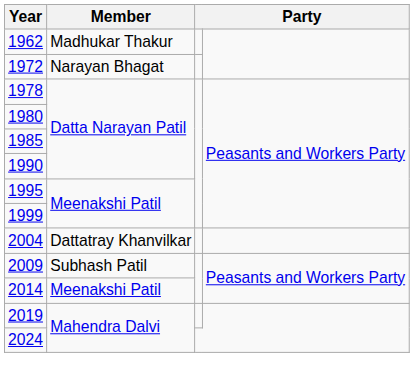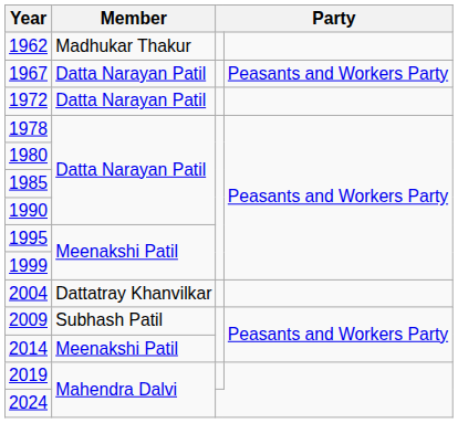+ row: 1967 | Datta Narayan Patil | Peasants and Workers Party
1972 | Member: Narayan Bhagat -> Datta Narayan Patil
